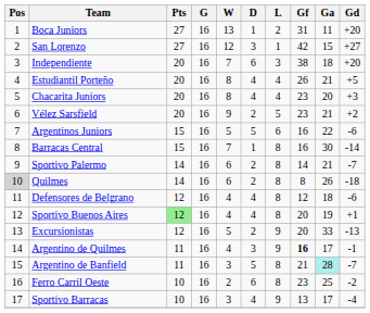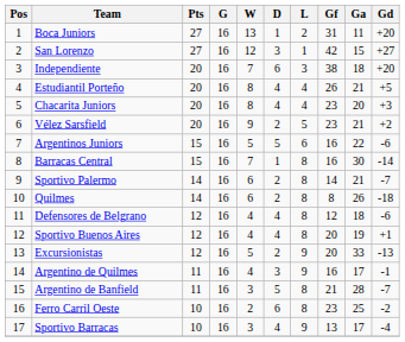Quilmes | Pos: lightgrey background -> no background
Sportivo Buenos Aires | Pts: lightgreen background -> no background
Argentino de Quilmes | Gf: bold -> normal
Argentino de Banfield | Ga: paleturquoise background -> no background
